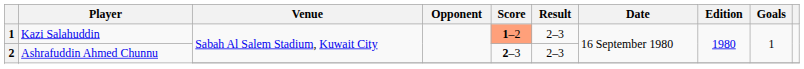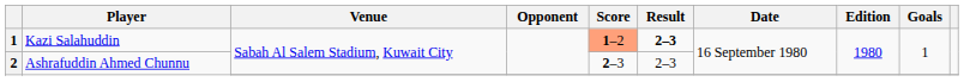Kazi Salahuddin | Result: normal -> bold
